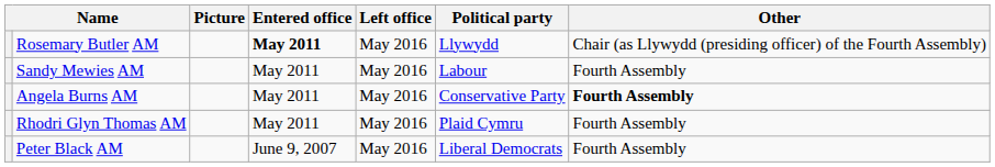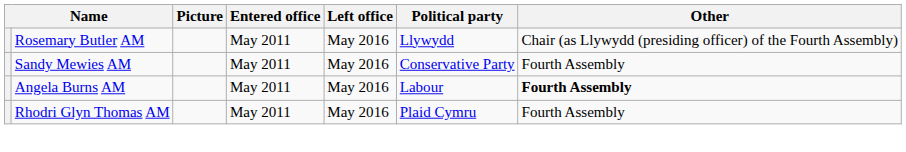Rosemary Butler AM | Entered office: bold -> normal
Sandy Mewies AM | Political party: Labour -> Conservative Party
Angela Burns AM | Political party: Conservative Party -> Labour
- row: Peter Black AM | June 9, 2007 | May 2016 | Liberal Democrats | Fourth Assembly
